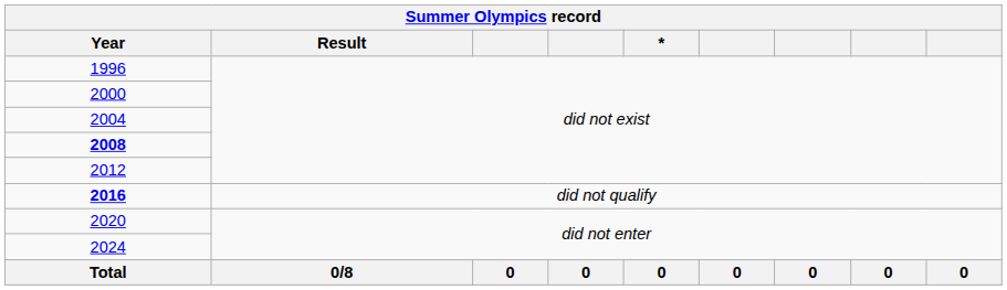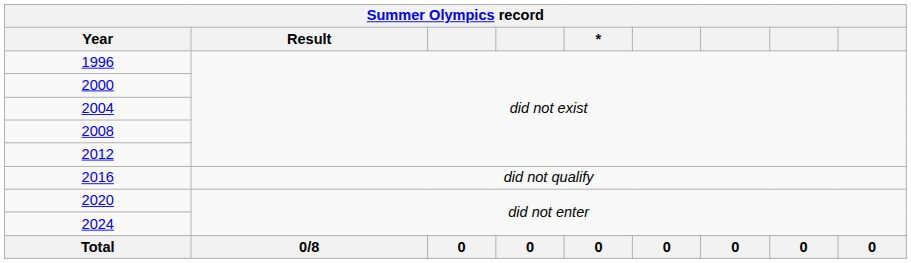2008 | Year: bold -> normal
2016 | Year: bold -> normal
